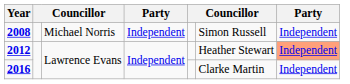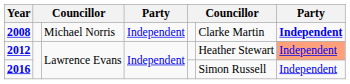2008 | column 6: Simon Russell -> Clarke Martin
2008 | column 7: normal -> bold
2016 | column 6: Clarke Martin -> Simon Russell
